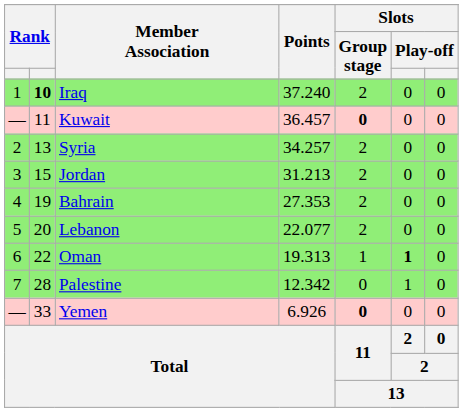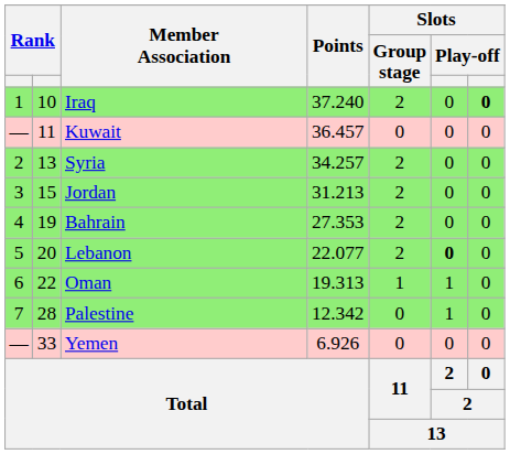Iraq | column 2: bold -> normal
Iraq | column 7: normal -> bold
Kuwait | Slots / Group stage: bold -> normal
Lebanon | column 6: normal -> bold
Oman | column 6: bold -> normal
Yemen | Slots / Group stage: bold -> normal
